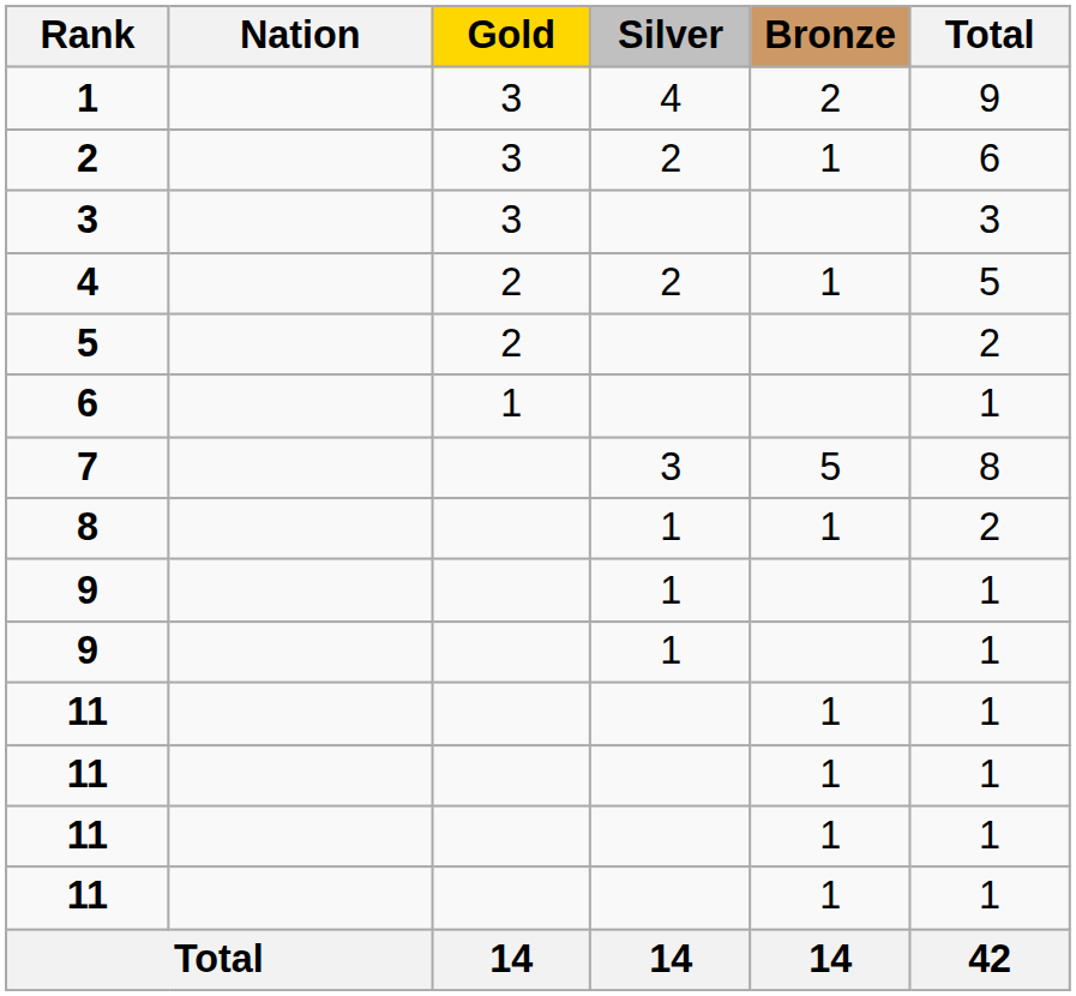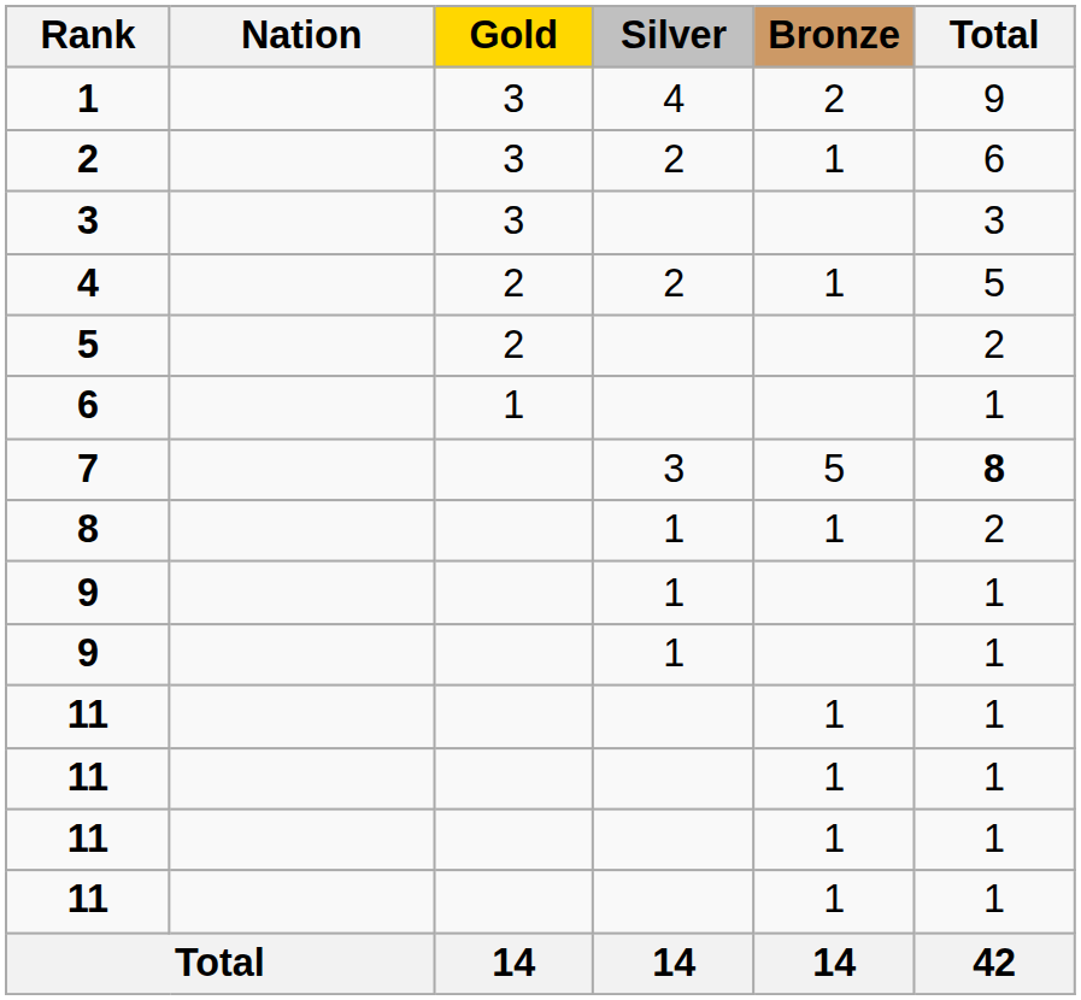7 | Total: normal -> bold
